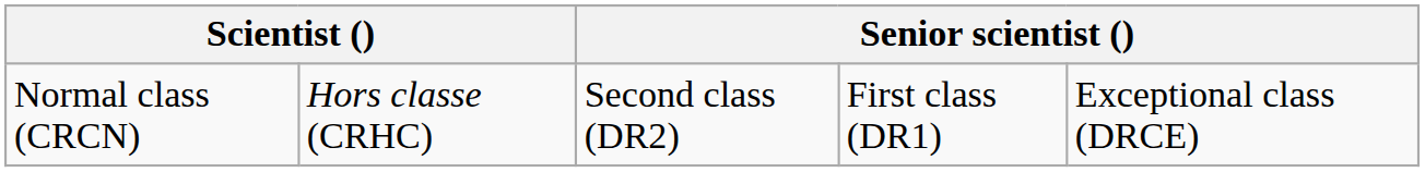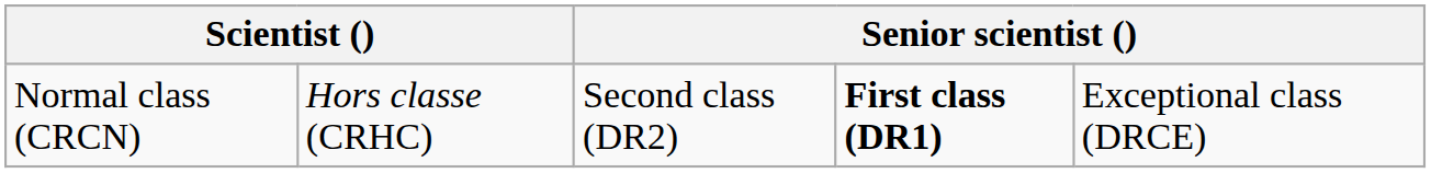Normal class (CRCN) | column 4: normal -> bold
